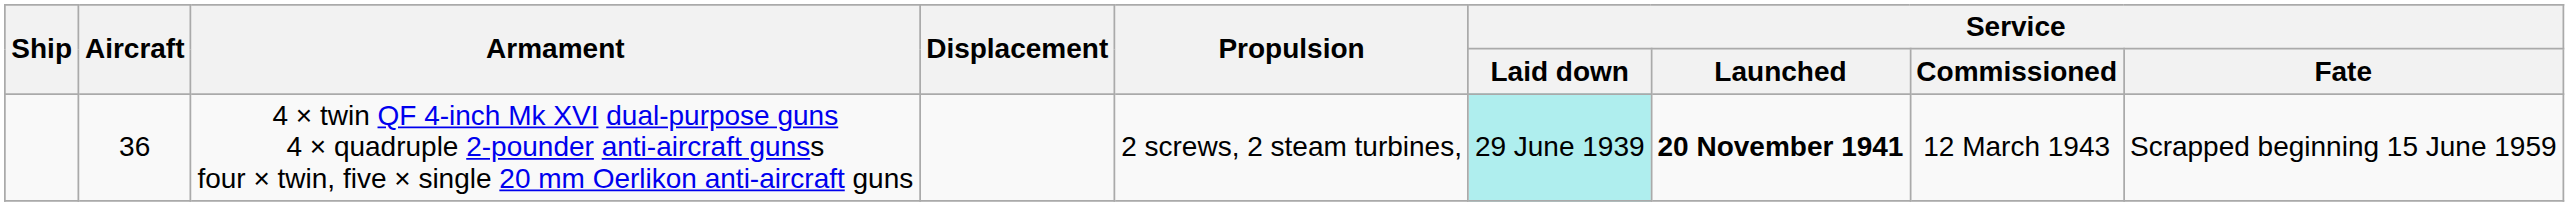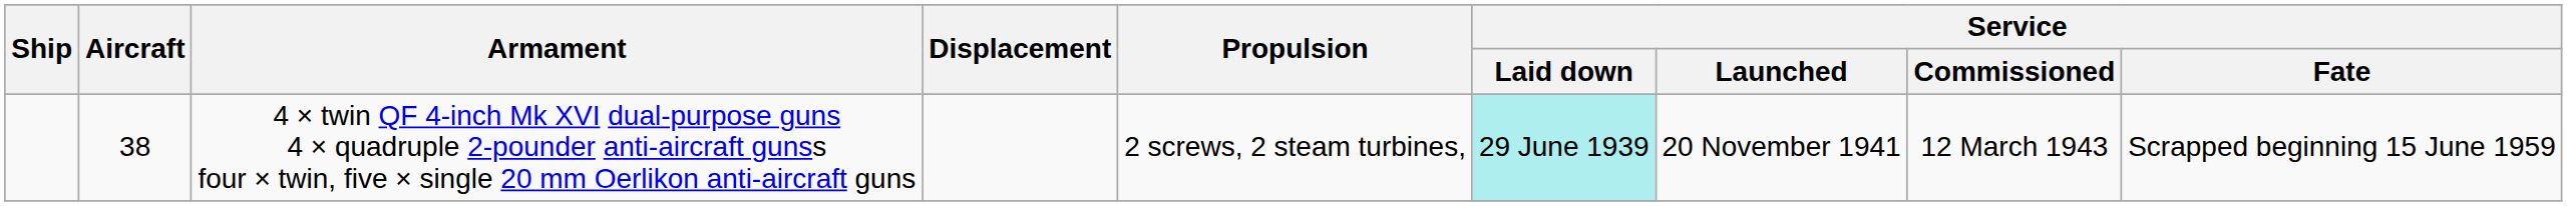row 3 | Aircraft: 36 -> 38
row 3 | Service / Launched: bold -> normal
